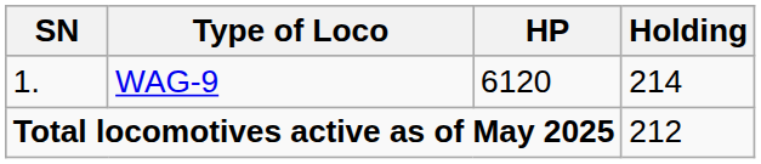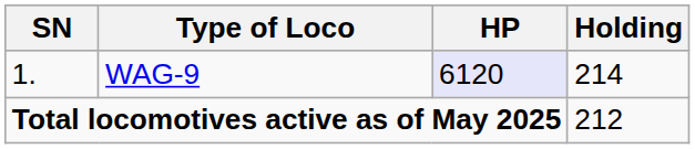1. | HP: no background -> lavender background
